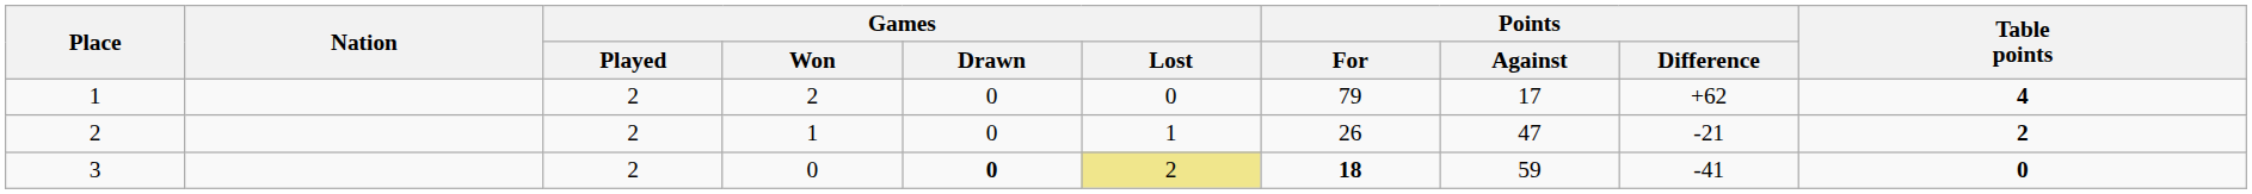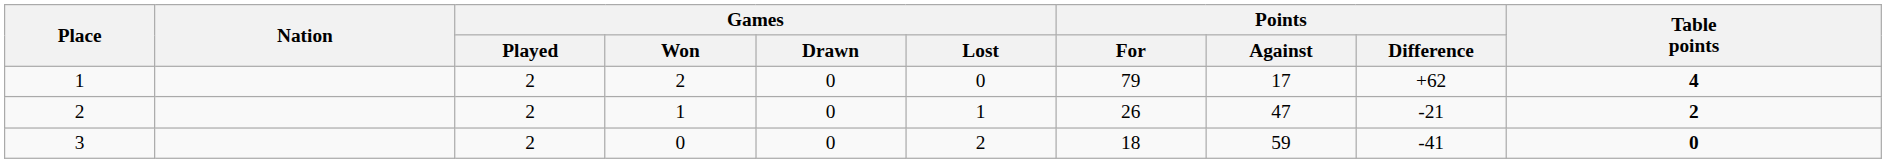3 | Games / Drawn: bold -> normal
3 | Games / Lost: khaki background -> no background
3 | Points / For: bold -> normal
